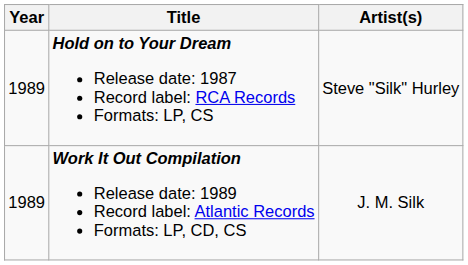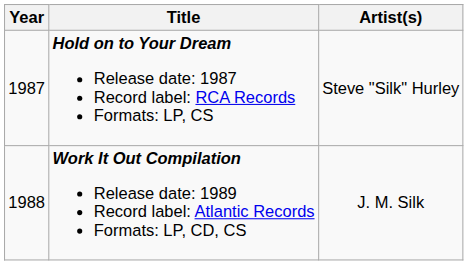row 2 | Year: 1989 -> 1987
row 3 | Year: 1989 -> 1988
